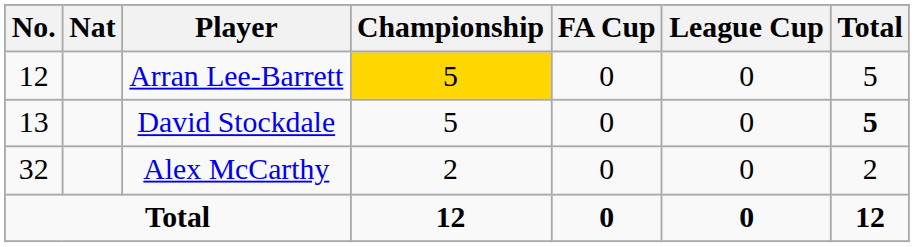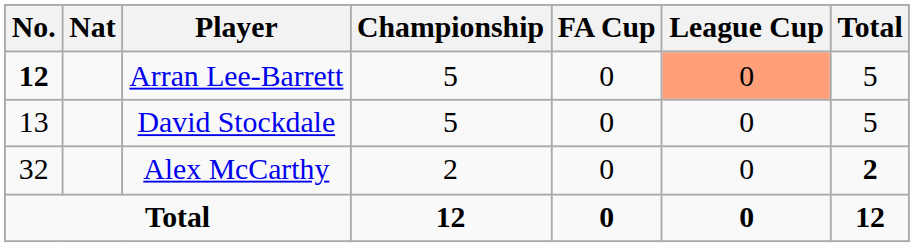Arran Lee-Barrett | No.: normal -> bold
Arran Lee-Barrett | Championship: gold background -> no background
Arran Lee-Barrett | League Cup: no background -> lightsalmon background
David Stockdale | Total: bold -> normal
Alex McCarthy | Total: normal -> bold
